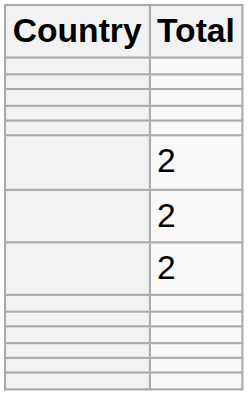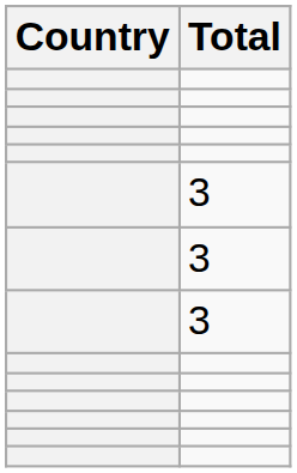row 7 | Total: 2 -> 3
row 8 | Total: 2 -> 3
row 9 | Total: 2 -> 3
